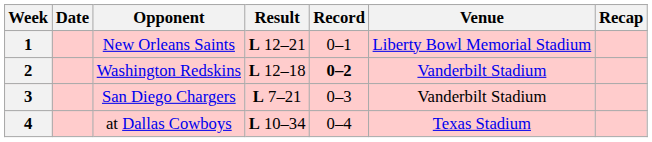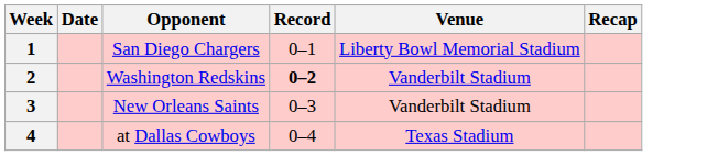- column: Result | L 12–21 | L 12–18 | L 7–21 | L 10–34
1 | Opponent: New Orleans Saints -> San Diego Chargers
3 | Opponent: San Diego Chargers -> New Orleans Saints
